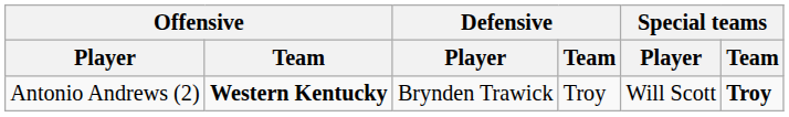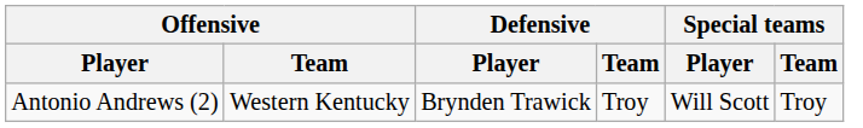Antonio Andrews (2) | Offensive / Team: bold -> normal
Antonio Andrews (2) | Special teams / Team: bold -> normal
